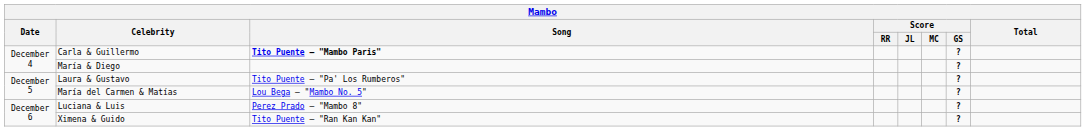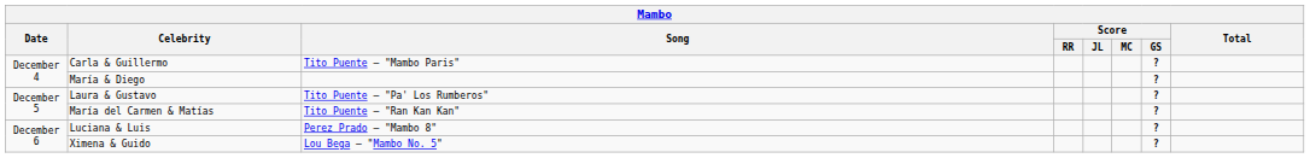Carla & Guillermo | Song: bold -> normal
María del Carmen & Matías | Song: Lou Bega – "Mambo No. 5" -> Tito Puente – "Ran Kan Kan"
Ximena & Guido | Song: Tito Puente – "Ran Kan Kan" -> Lou Bega – "Mambo No. 5"
